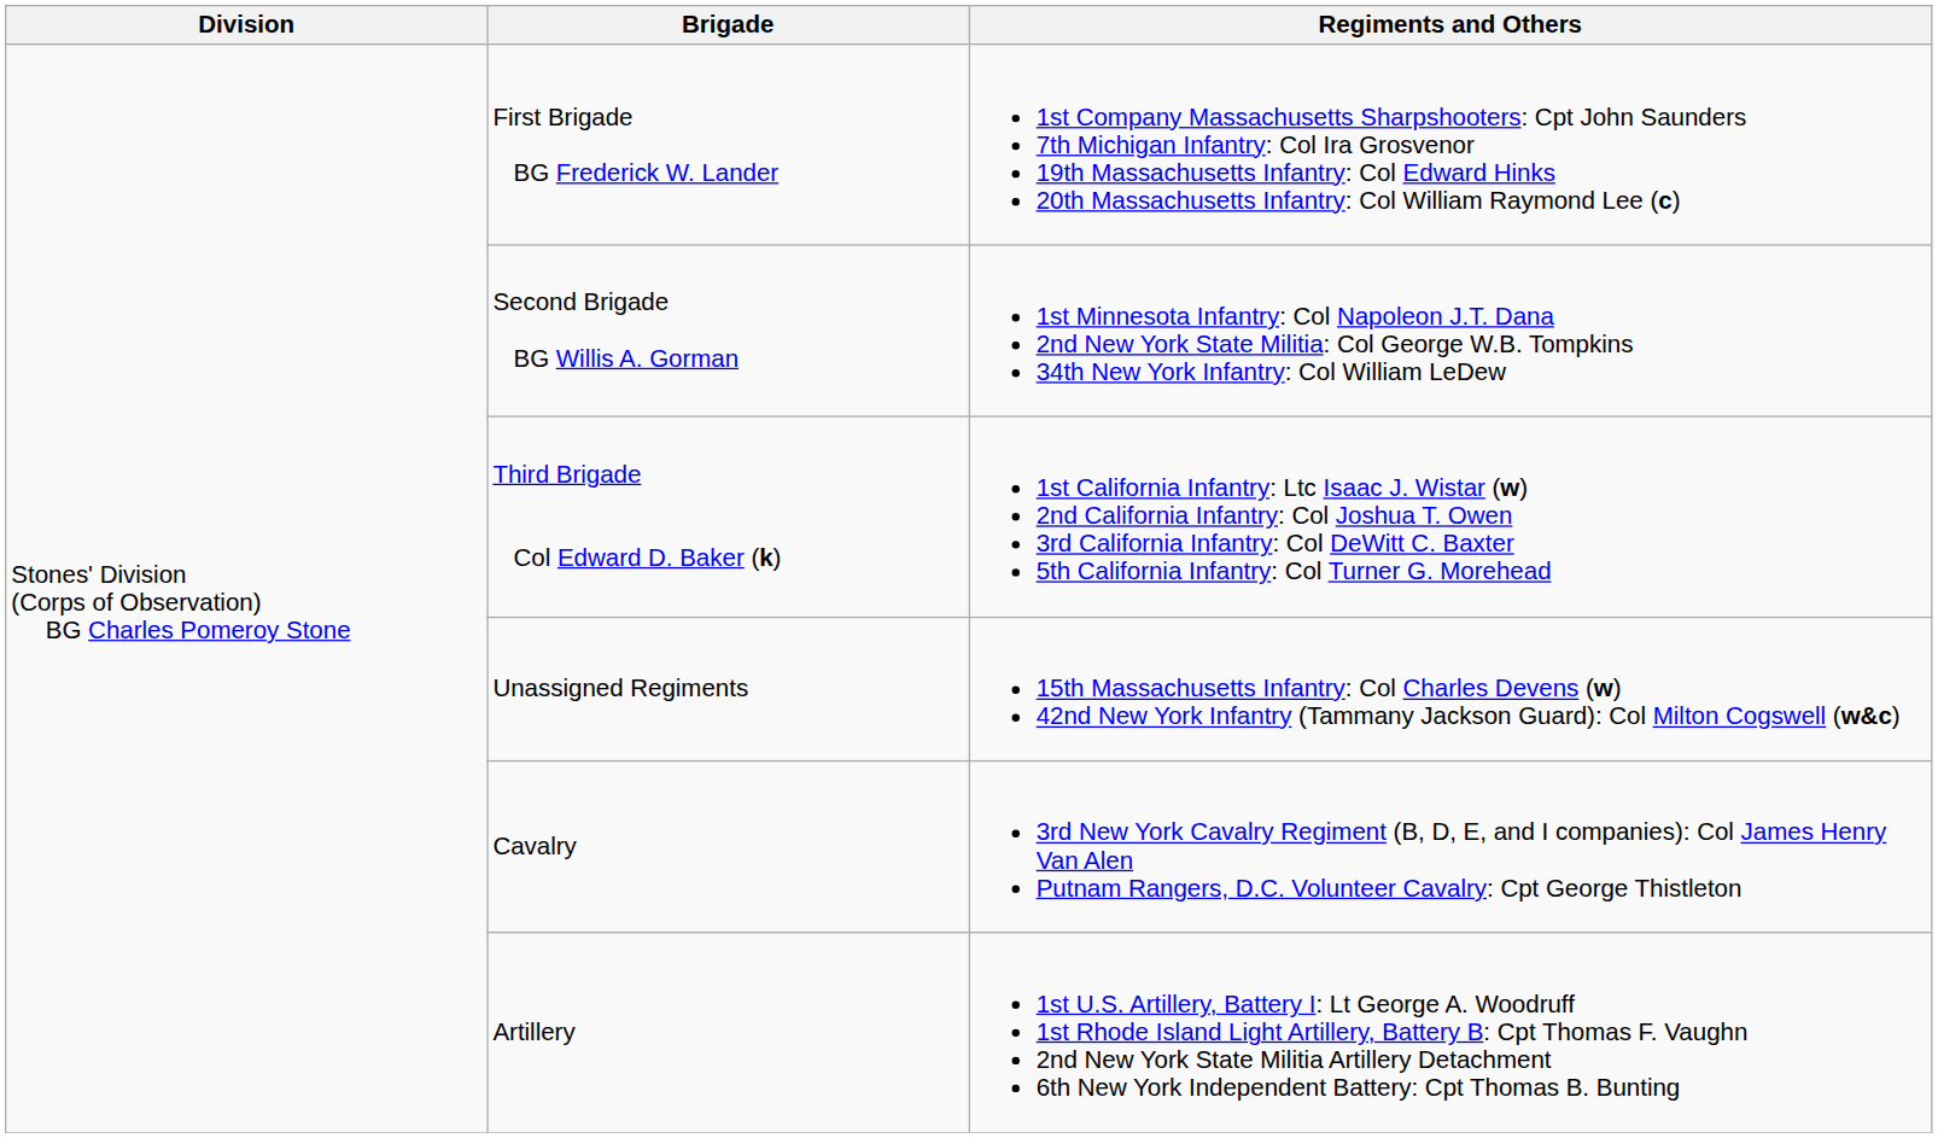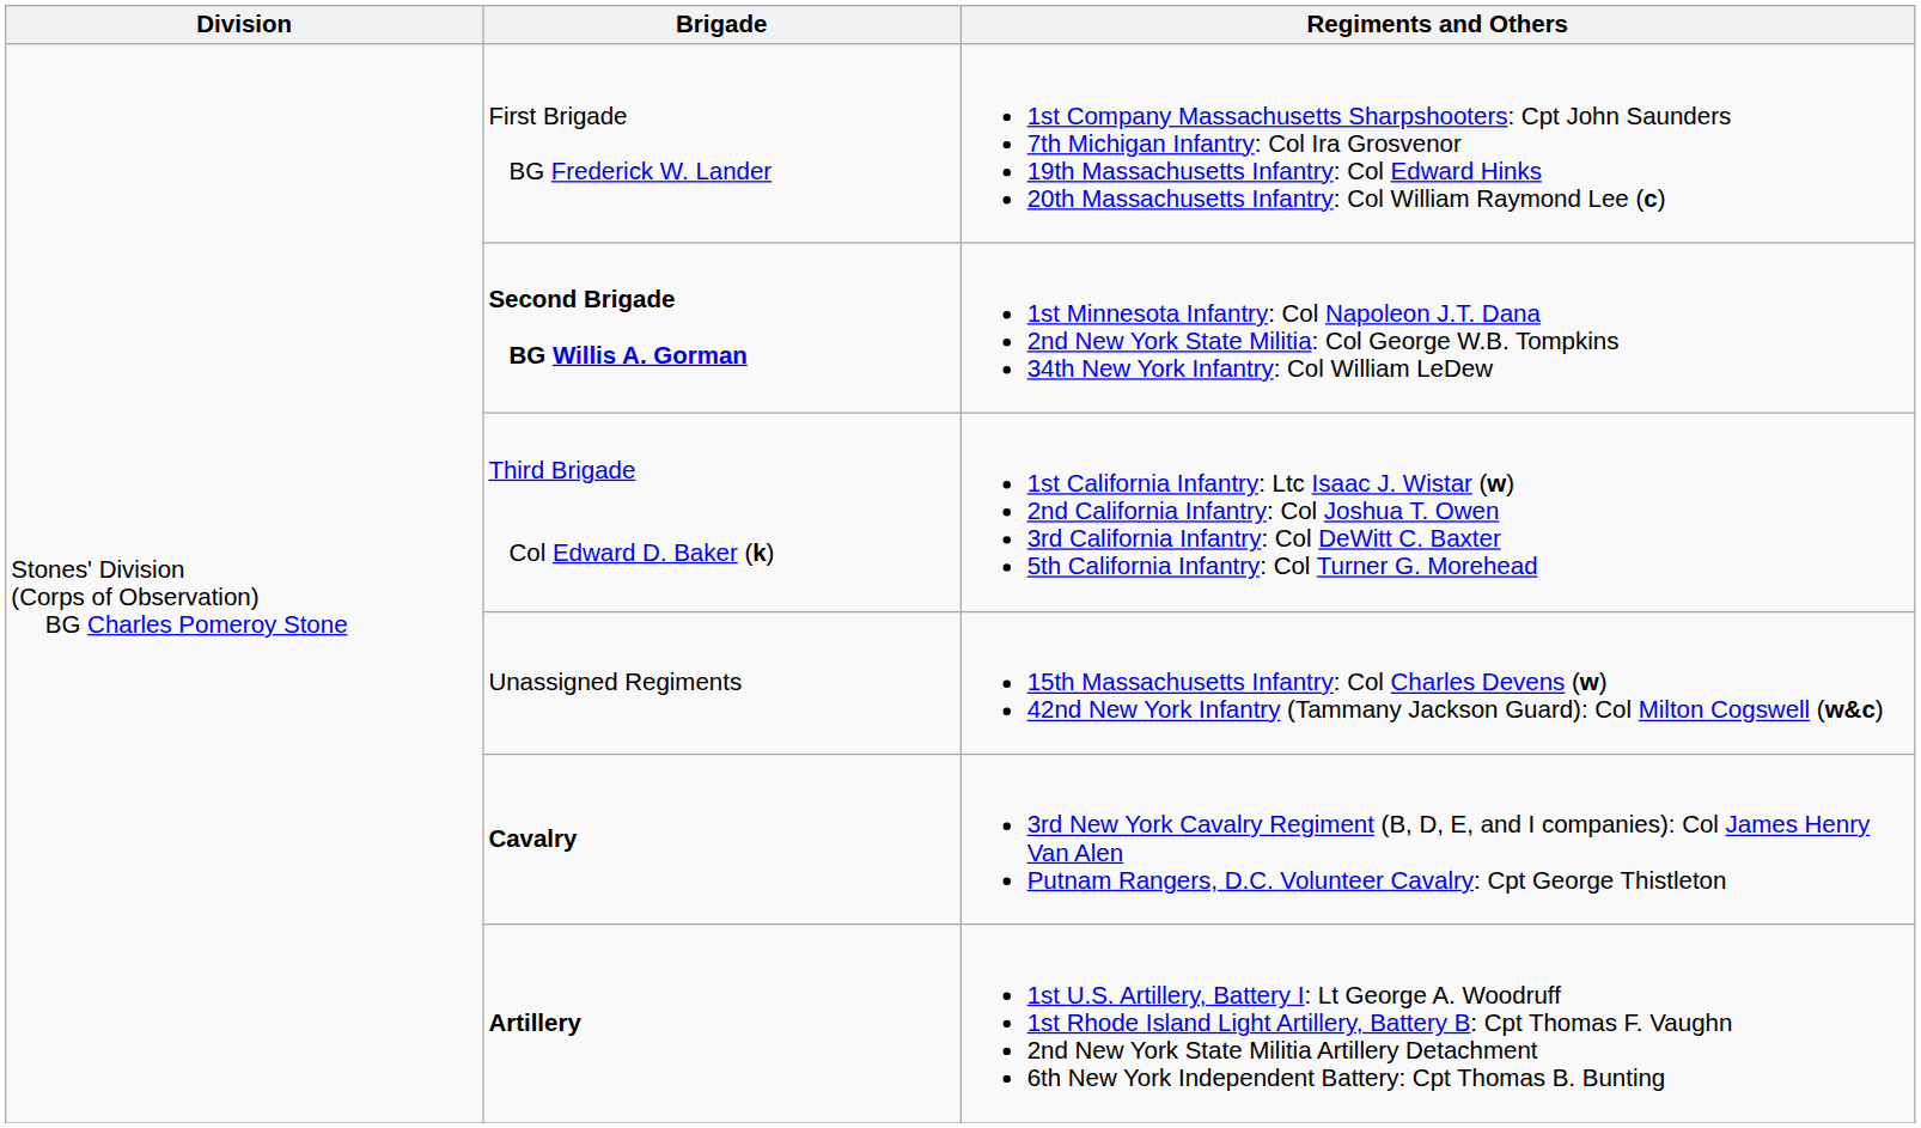Second Brigade BG Willis A. Gorman | Brigade: normal -> bold
Cavalry | Brigade: normal -> bold
Artillery | Brigade: normal -> bold
